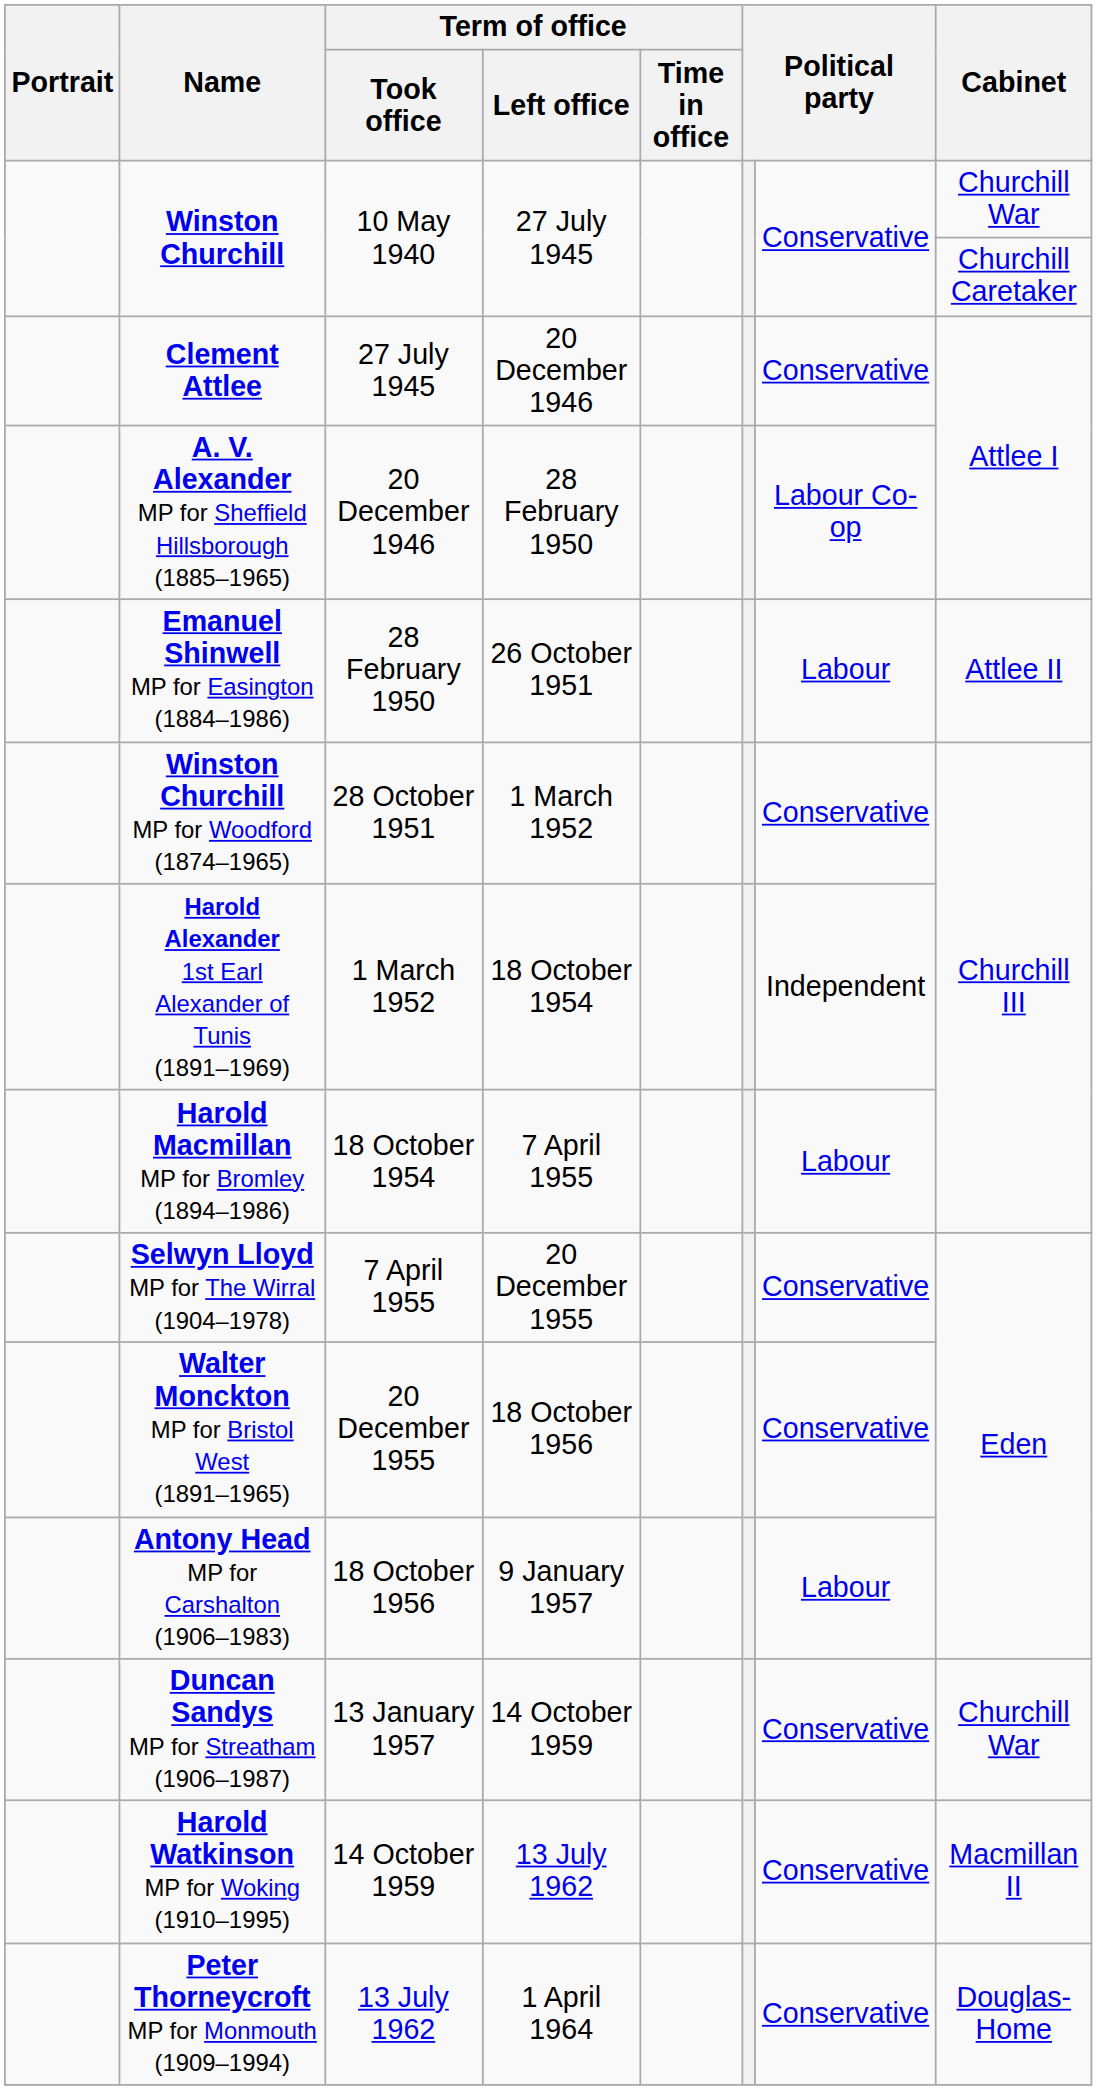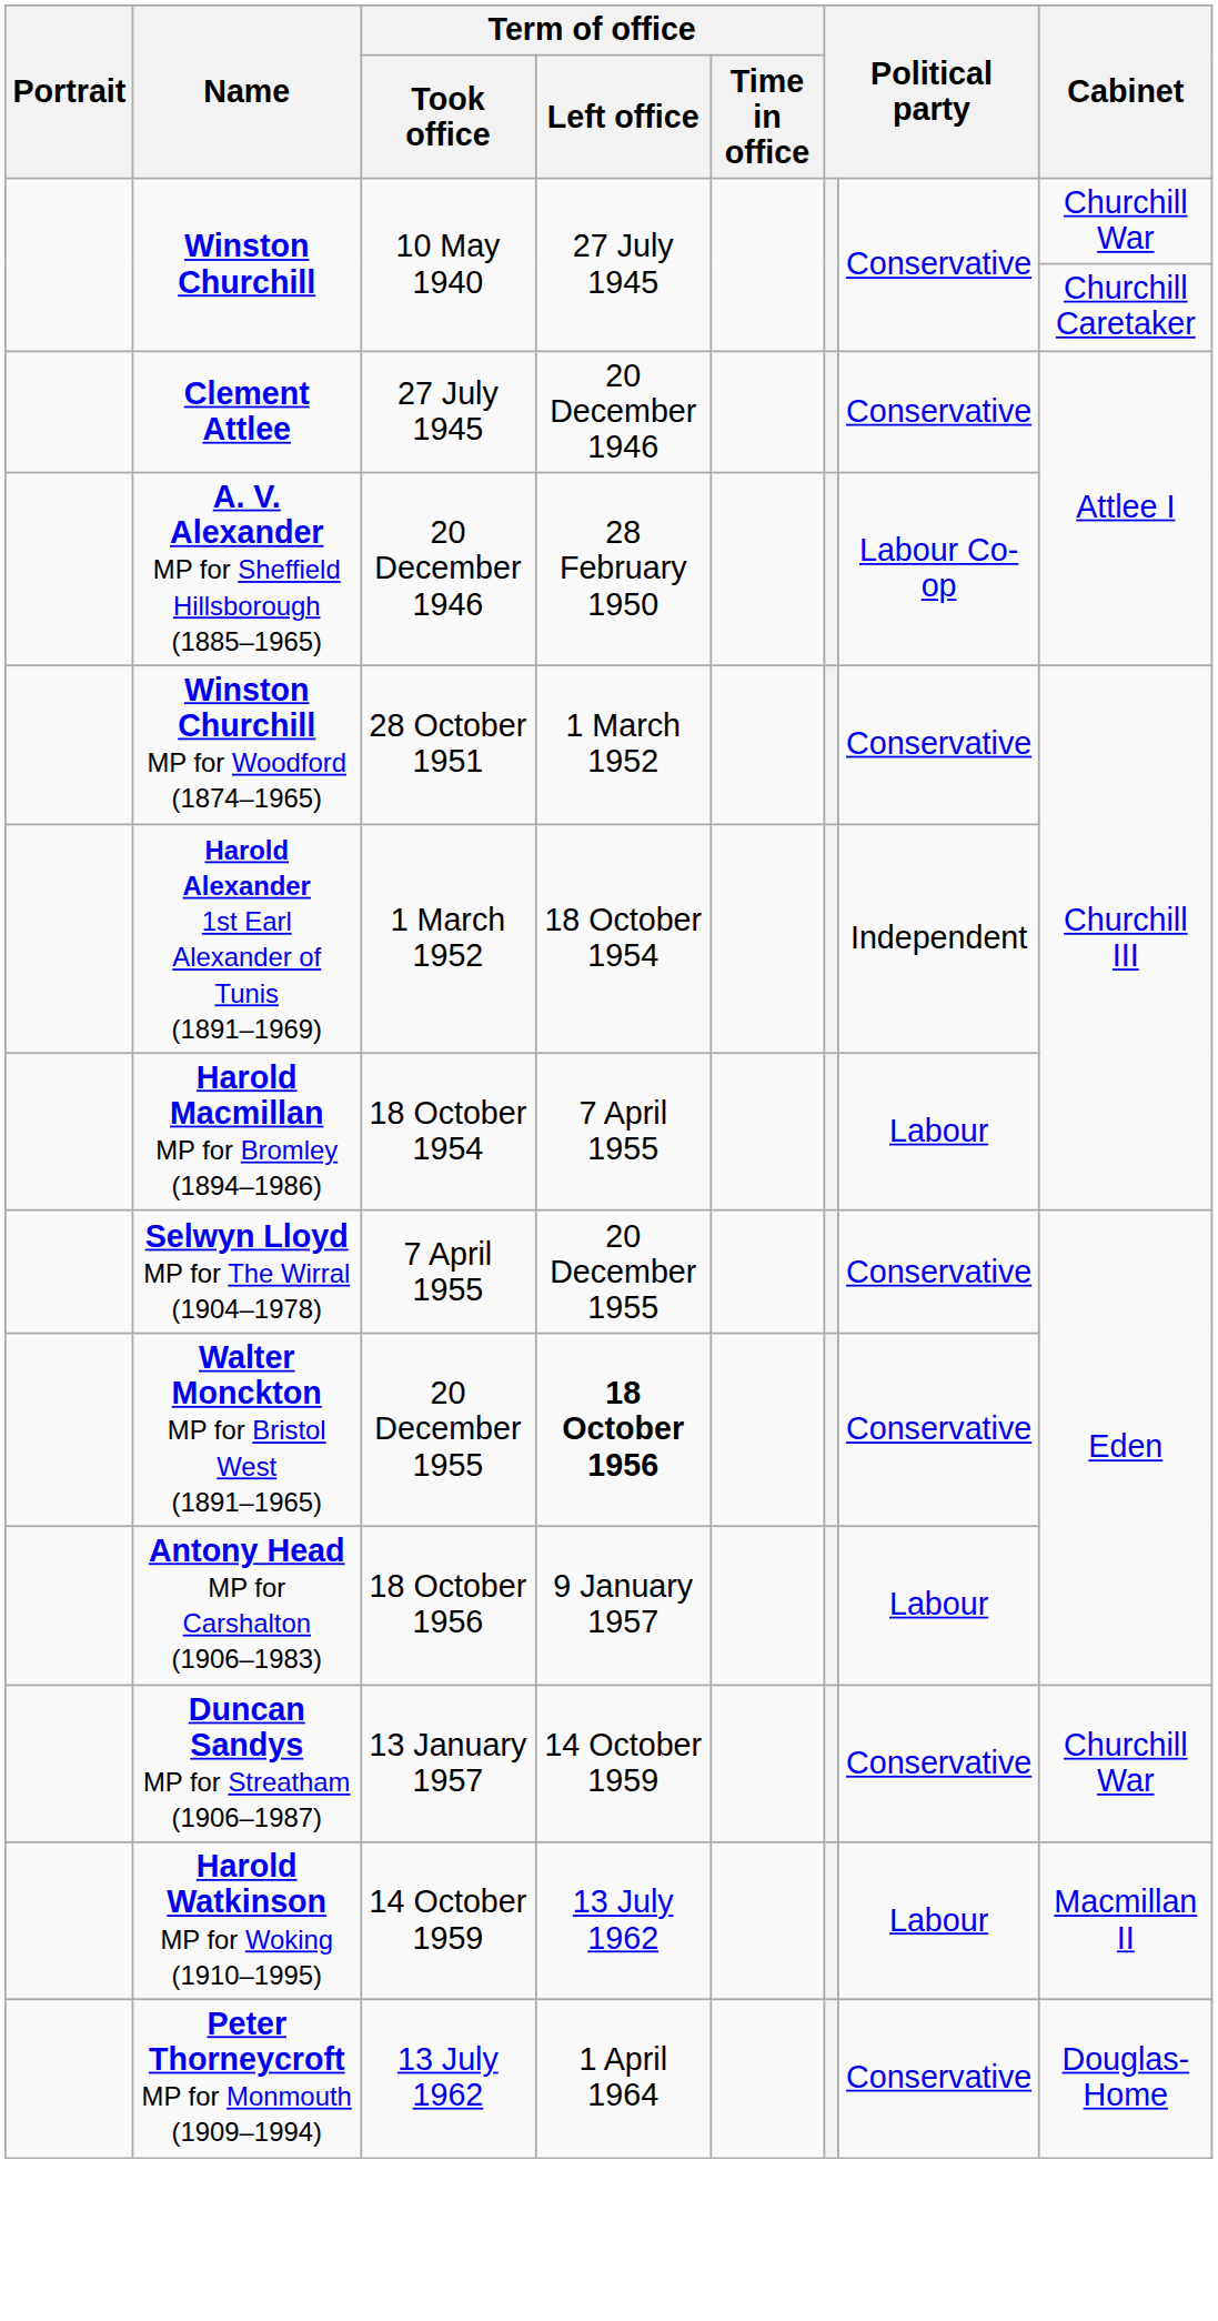- row: Emanuel Shinwell MP for Easington (1884–1986) | 28 February 1950 | 26 October 1951 | Labour | Attlee II
Walter Monckton MP for Bristol West (1891–1965) | Term of office / Left office: normal -> bold
Harold Watkinson MP for Woking (1910–1995) | column 7: Conservative -> Labour
